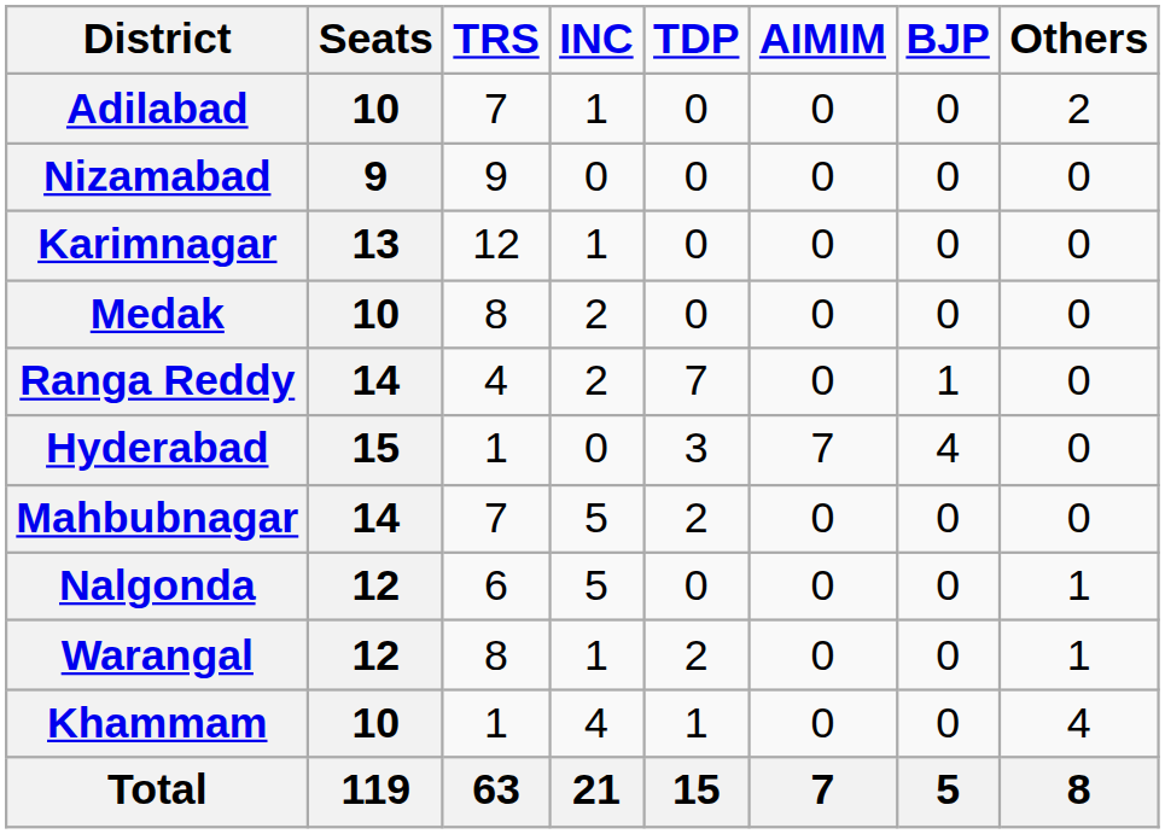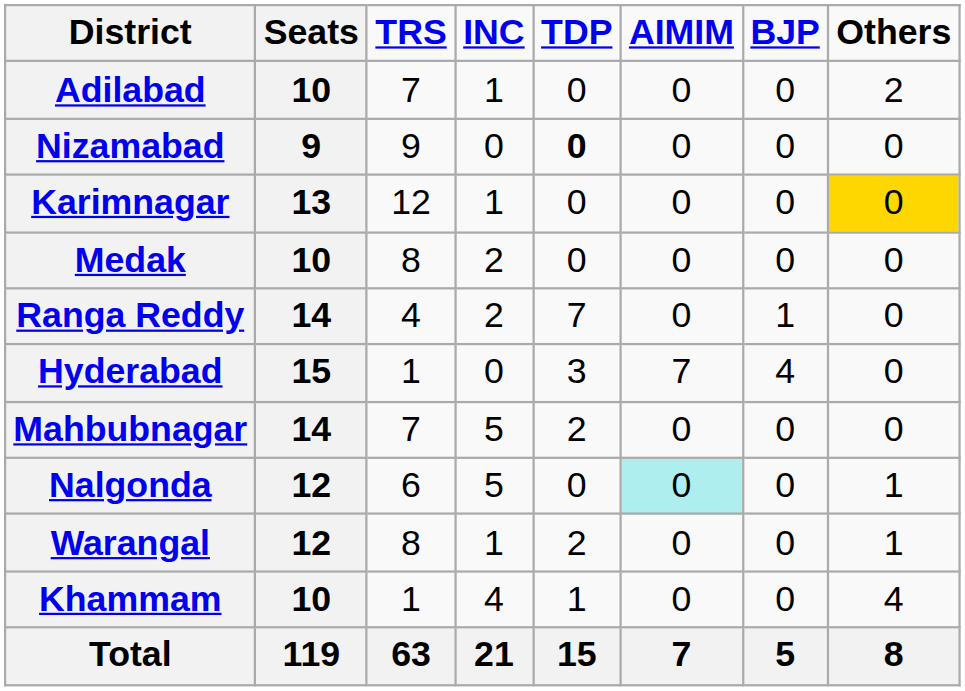Nizamabad | column 5: normal -> bold
Karimnagar | column 8: no background -> gold background
Nalgonda | column 6: no background -> paleturquoise background
